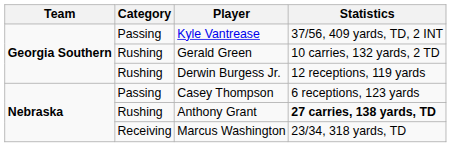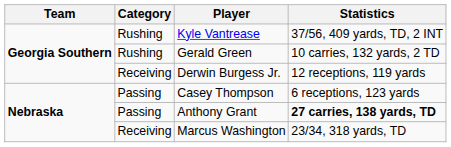Kyle Vantrease | Category: Passing -> Rushing
Derwin Burgess Jr. | Category: Rushing -> Receiving
Anthony Grant | Category: Rushing -> Passing
